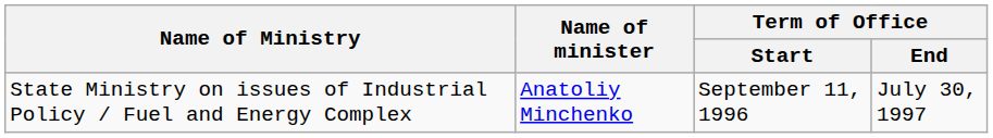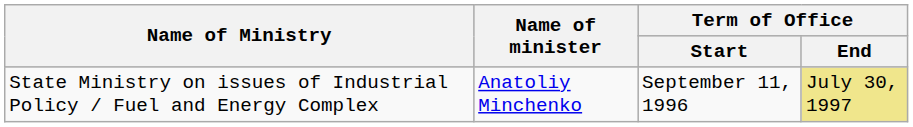row 3 | Term of Office / End: no background -> khaki background
